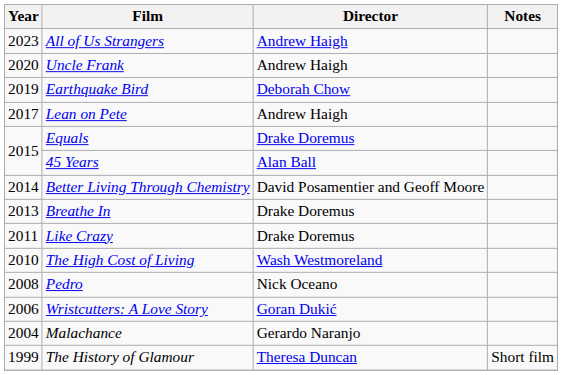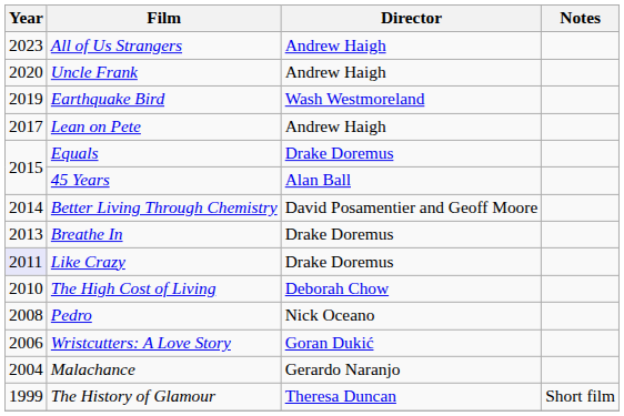Earthquake Bird | Director: Deborah Chow -> Wash Westmoreland
Like Crazy | Year: no background -> lavender background
The High Cost of Living | Director: Wash Westmoreland -> Deborah Chow
